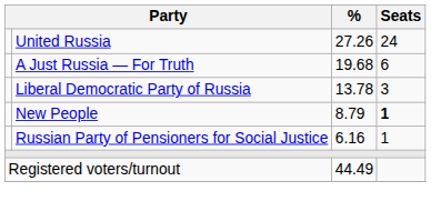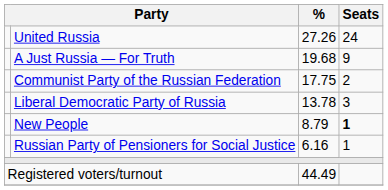A Just Russia — For Truth | Seats: 6 -> 9
+ row: Communist Party of the Russian Federation | 17.75 | 2
